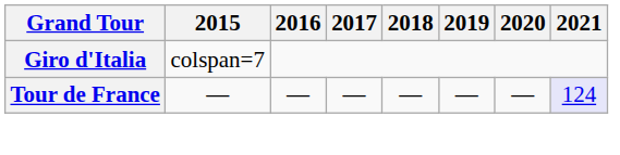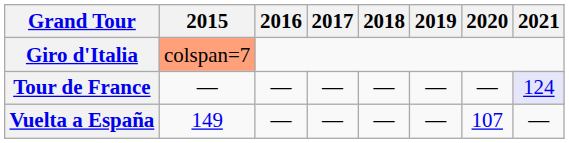Giro d'Italia | 2015: no background -> lightsalmon background
+ row: Vuelta a España | 149 | — | — | — | — | 107 | —
